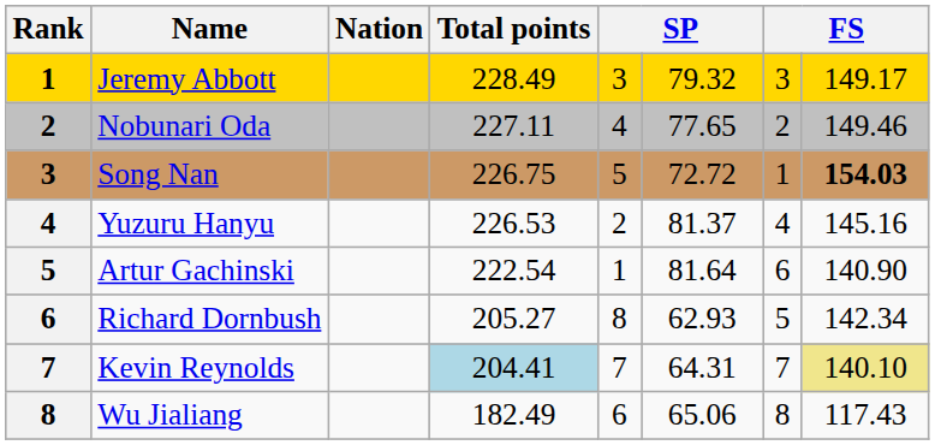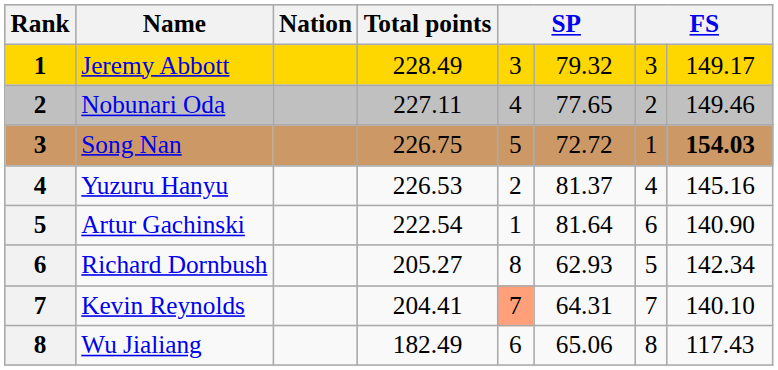Kevin Reynolds | Total points: lightblue background -> no background
Kevin Reynolds | column 5: no background -> lightsalmon background
Kevin Reynolds | column 8: khaki background -> no background
